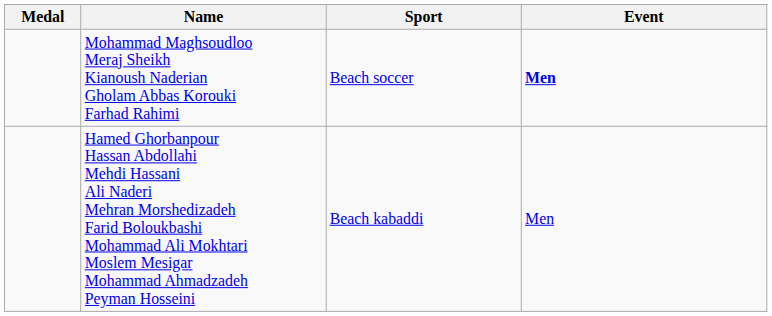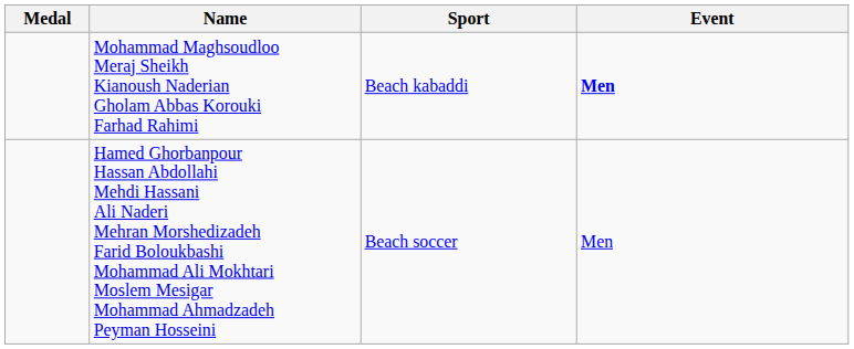row 2 | Sport: Beach soccer -> Beach kabaddi
row 3 | Sport: Beach kabaddi -> Beach soccer
